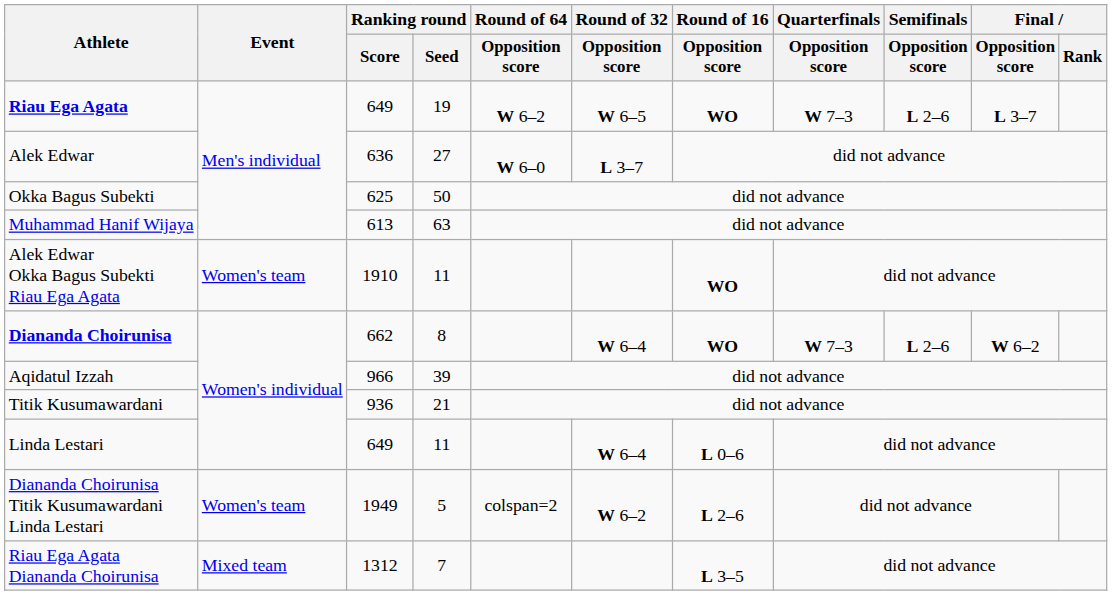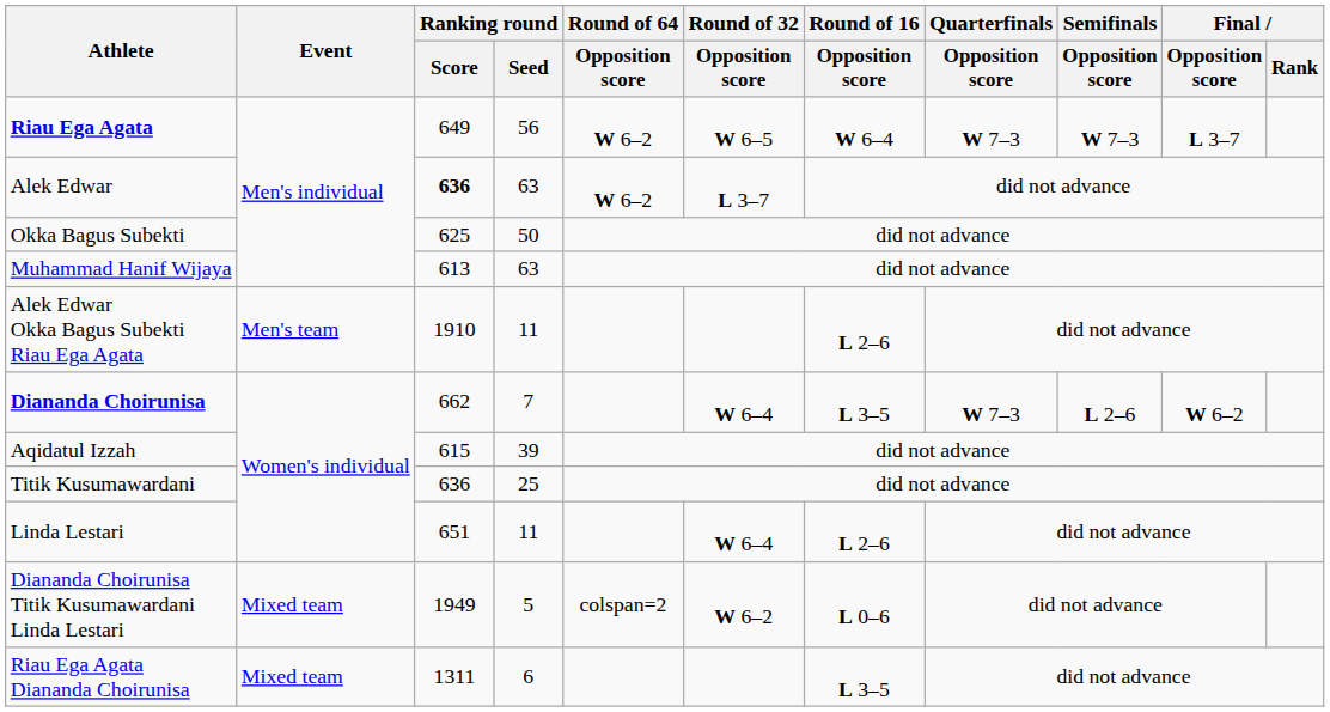Riau Ega Agata | Ranking round / Seed: 19 -> 56
Riau Ega Agata | Round of 16 / Opposition score: WO -> W 6–4
Riau Ega Agata | Semifinals / Opposition score: L 2–6 -> W 7–3
Alek Edwar | Ranking round / Score: normal -> bold
Alek Edwar | Ranking round / Seed: 27 -> 63
Alek Edwar | Round of 64 / Opposition score: W 6–0 -> W 6–2
Alek Edwar Okka Bagus Subekti Riau Ega Agata | Event: Women's team -> Men's team
Alek Edwar Okka Bagus Subekti Riau Ega Agata | Round of 16 / Opposition score: WO -> L 2–6
Diananda Choirunisa | Ranking round / Seed: 8 -> 7
Diananda Choirunisa | Round of 16 / Opposition score: WO -> L 3–5
Aqidatul Izzah | Ranking round / Score: 966 -> 615
Titik Kusumawardani | Ranking round / Score: 936 -> 636
Titik Kusumawardani | Ranking round / Seed: 21 -> 25
Linda Lestari | Ranking round / Score: 649 -> 651
Linda Lestari | Round of 16 / Opposition score: L 0–6 -> L 2–6
Diananda Choirunisa Titik Kusumawardani Linda Lestari | Event: Women's team -> Mixed team
Diananda Choirunisa Titik Kusumawardani Linda Lestari | Round of 16 / Opposition score: L 2–6 -> L 0–6
Riau Ega Agata Diananda Choirunisa | Ranking round / Score: 1312 -> 1311
Riau Ega Agata Diananda Choirunisa | Ranking round / Seed: 7 -> 6
